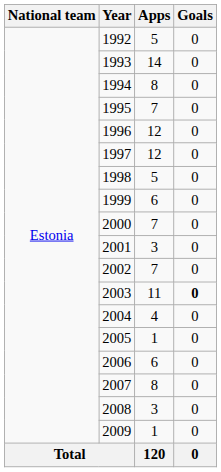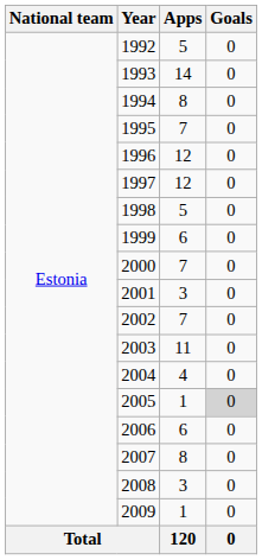2003 | Goals: bold -> normal
2005 | Goals: no background -> lightgrey background
